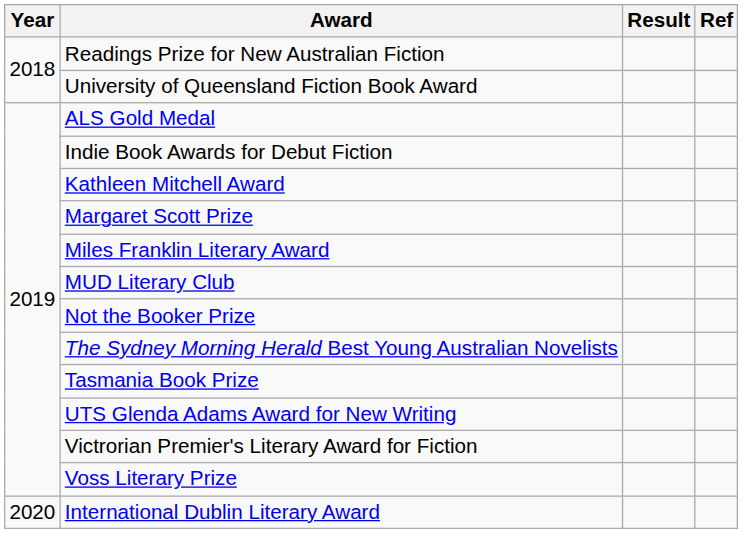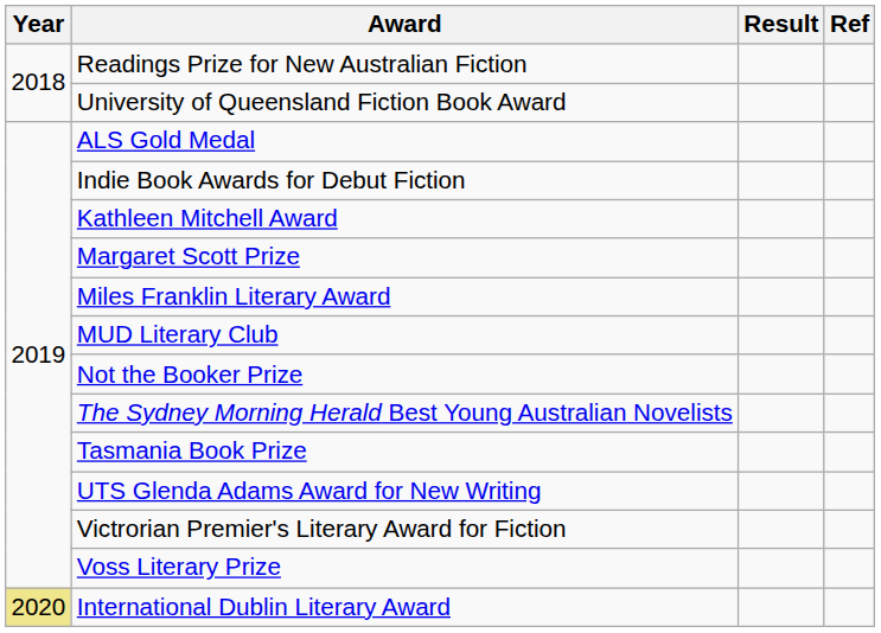International Dublin Literary Award | Year: no background -> khaki background
